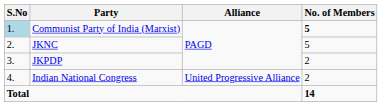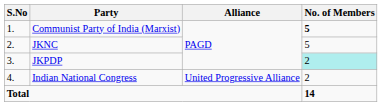Communist Party of India (Marxist) | S.No: lightblue background -> no background
JKPDP | No. of Members: no background -> paleturquoise background
